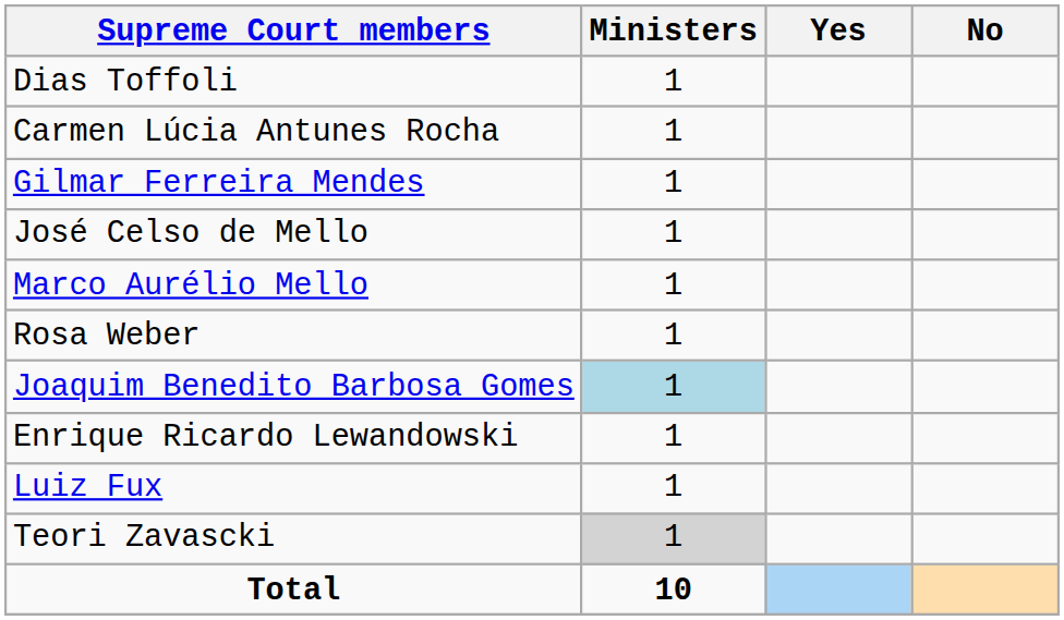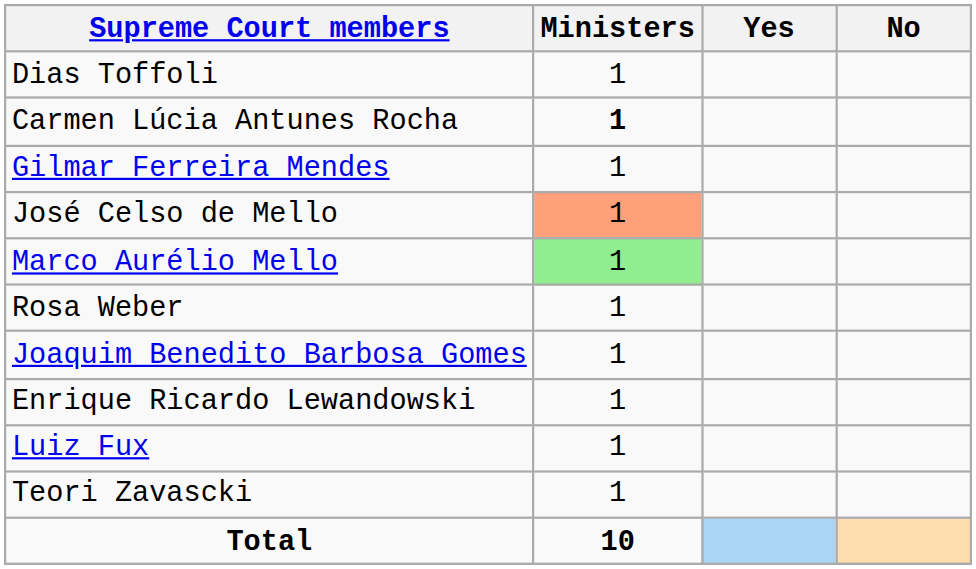Carmen Lúcia Antunes Rocha | Ministers: normal -> bold
José Celso de Mello | Ministers: no background -> lightsalmon background
Marco Aurélio Mello | Ministers: no background -> lightgreen background
Joaquim Benedito Barbosa Gomes | Ministers: lightblue background -> no background
Teori Zavascki | Ministers: lightgrey background -> no background
